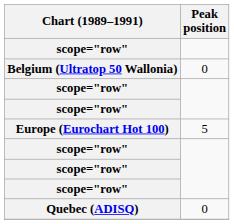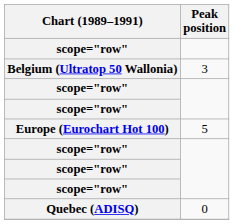Belgium (Ultratop 50 Wallonia) | Peak position: 0 -> 3
